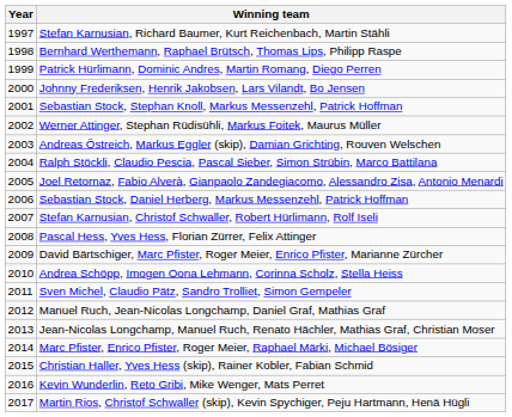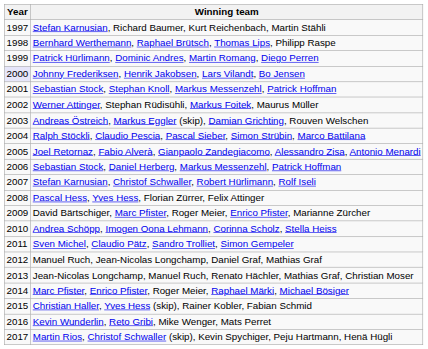Johnny Frederiksen, Henrik Jakobsen, Lars Vilandt, Bo Jensen | Year: no background -> lavender background
